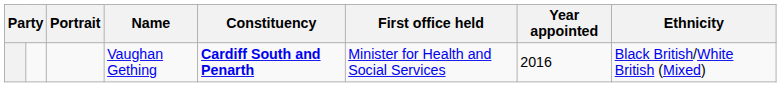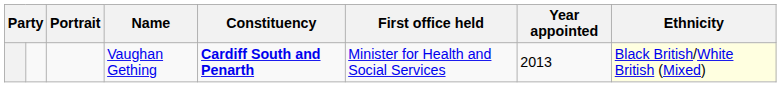Vaughan Gething | Year appointed: 2016 -> 2013
Vaughan Gething | Ethnicity: no background -> lightyellow background
